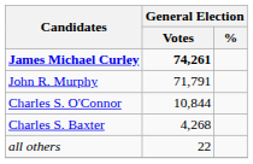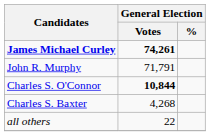Charles S. O'Connor | General Election / Votes: normal -> bold
